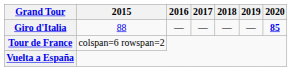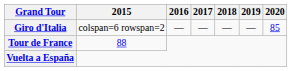Giro d'Italia | 2015: 88 -> colspan=6 rowspan=2
Giro d'Italia | 2020: bold -> normal
Tour de France | 2015: colspan=6 rowspan=2 -> 88
